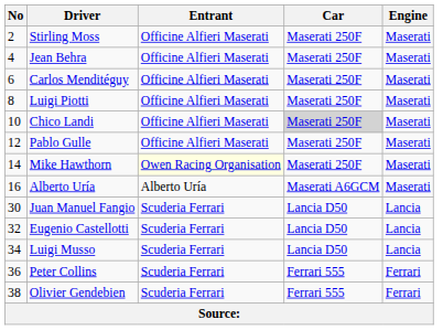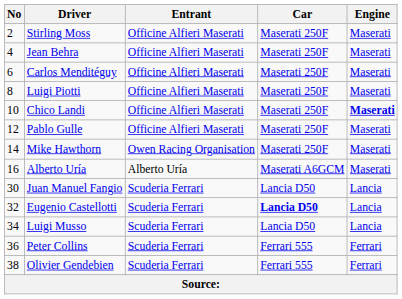Chico Landi | Car: lightgrey background -> no background
Chico Landi | Engine: normal -> bold
Mike Hawthorn | Entrant: lightyellow background -> no background
Eugenio Castellotti | Car: normal -> bold
